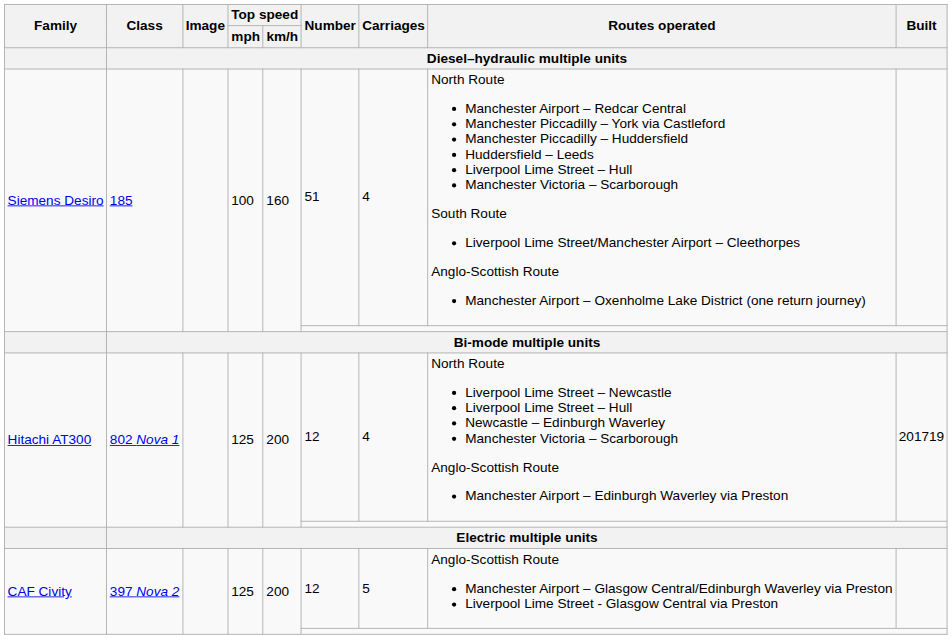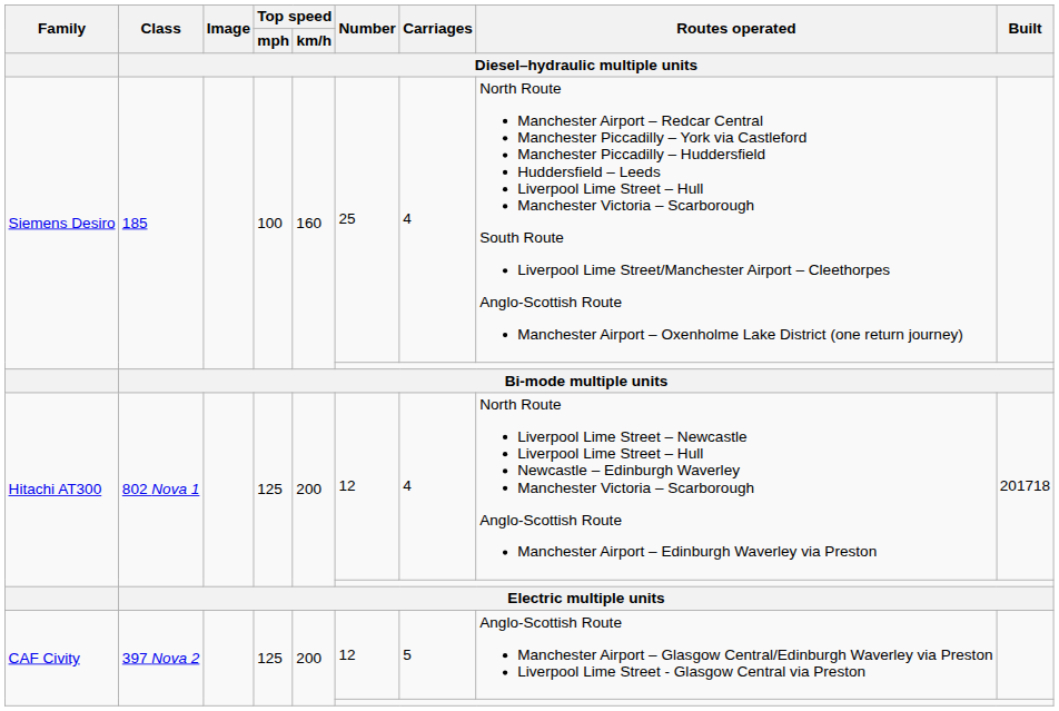row 4 | Number / Diesel–hydraulic multiple units: 51 -> 25
row 7 | Built / Diesel–hydraulic multiple units: 201719 -> 201718
